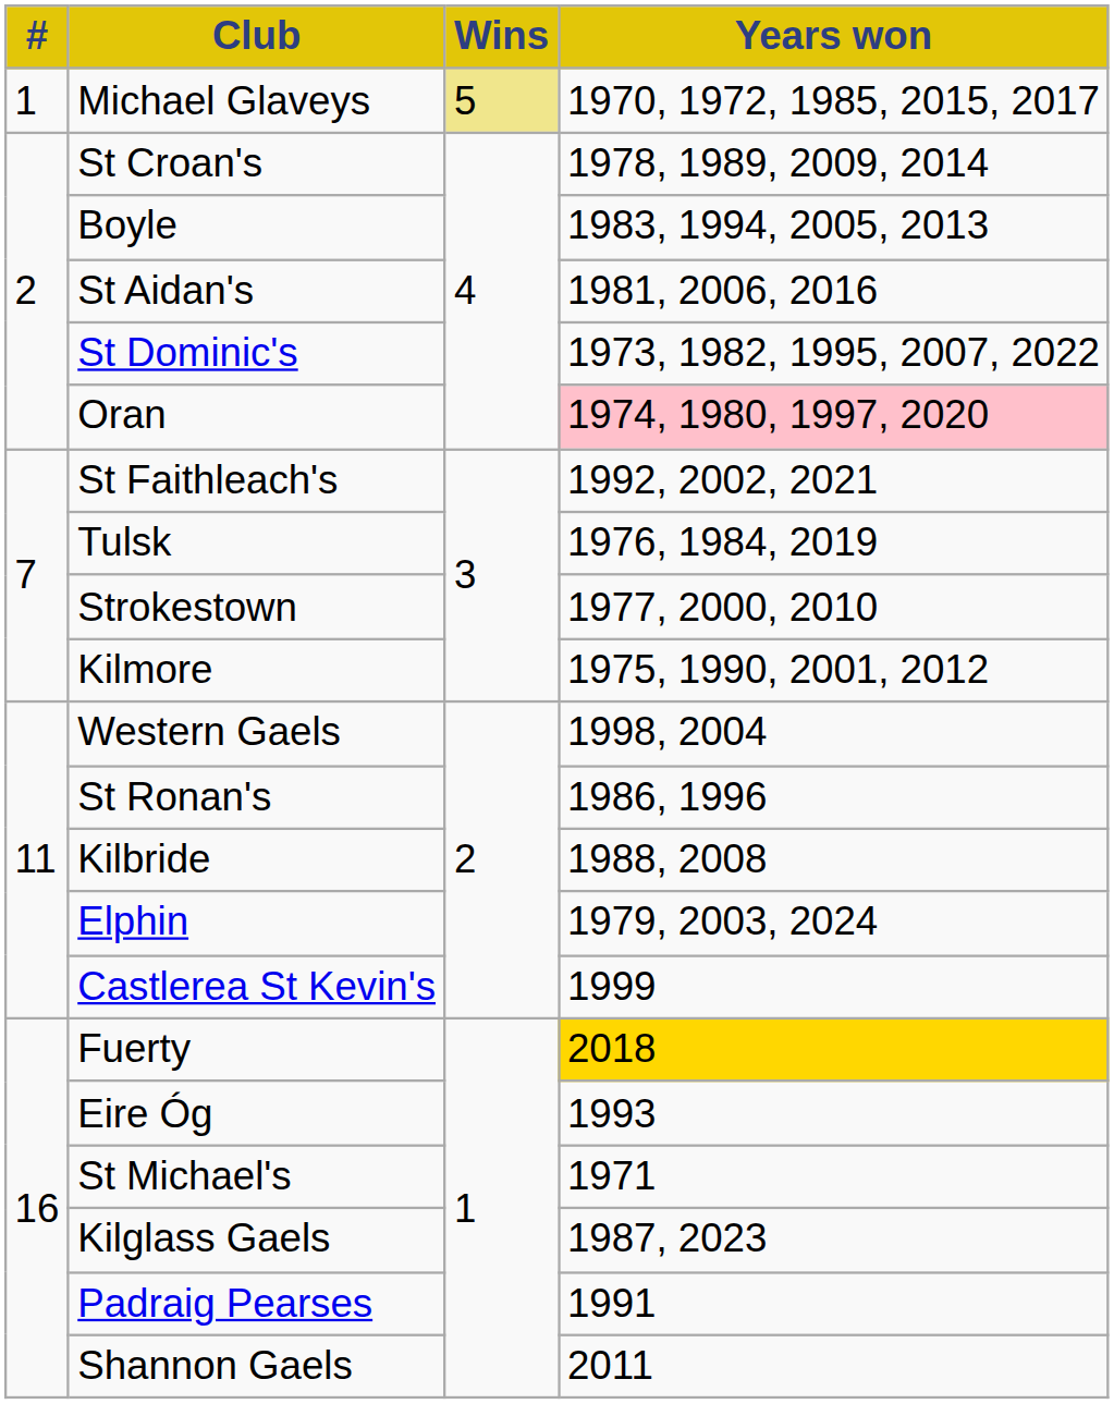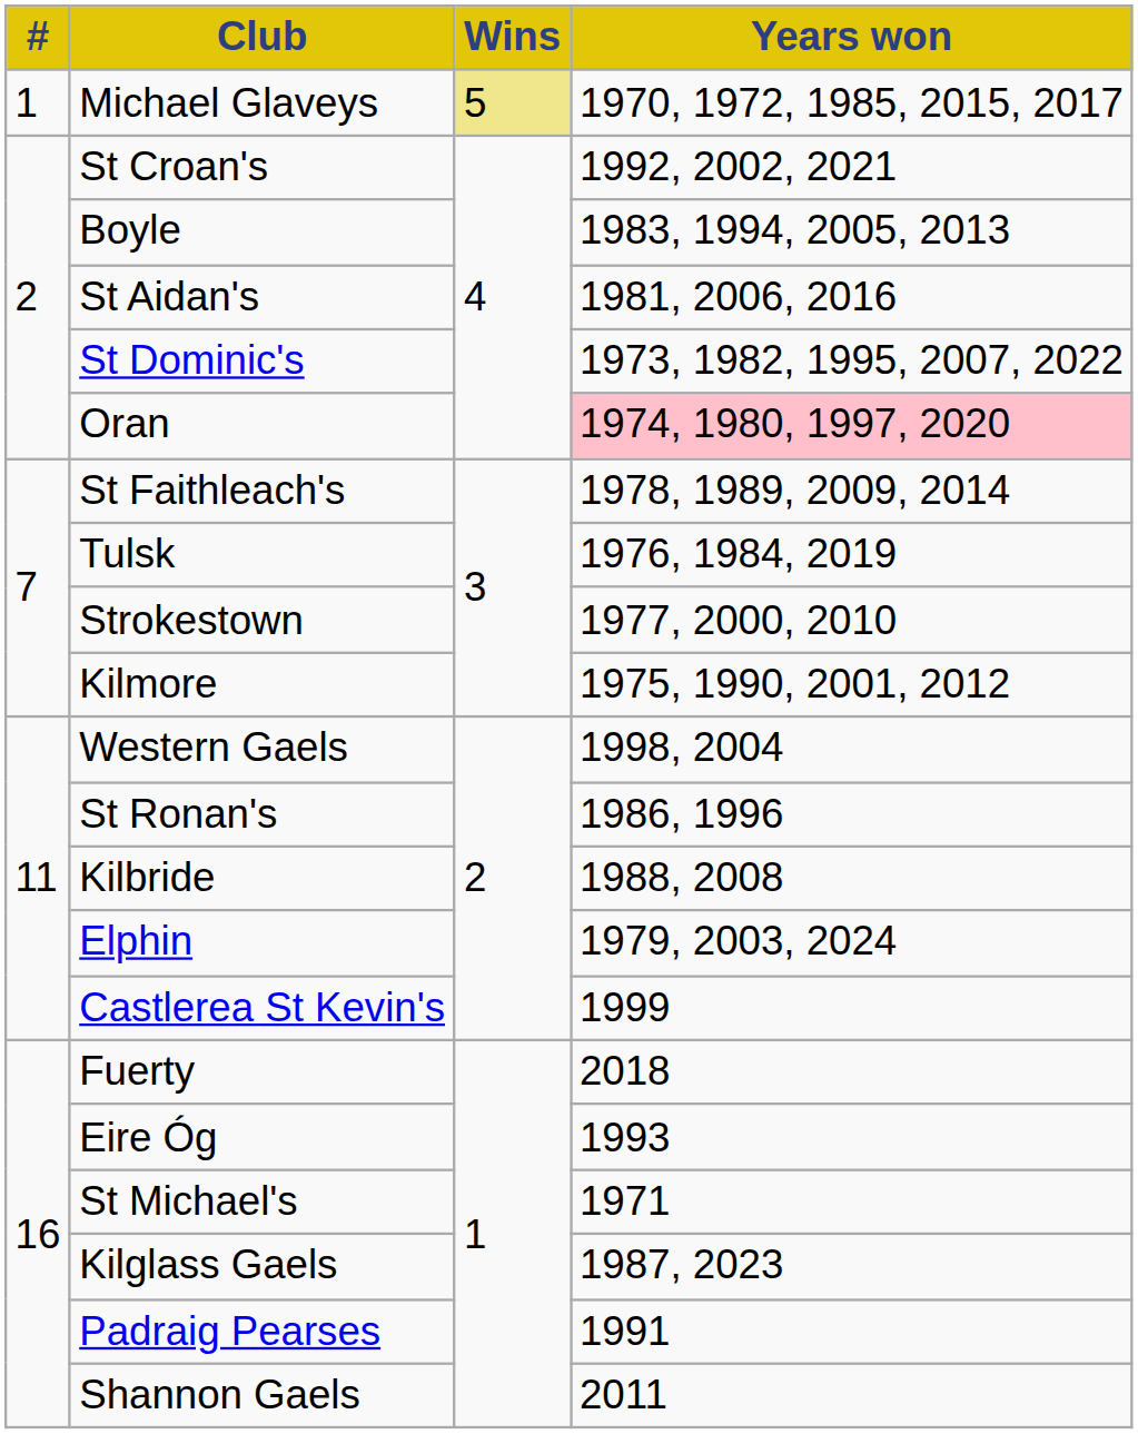St Croan's | Years won: 1978, 1989, 2009, 2014 -> 1992, 2002, 2021
St Faithleach's | Years won: 1992, 2002, 2021 -> 1978, 1989, 2009, 2014
Fuerty | Years won: gold background -> no background
